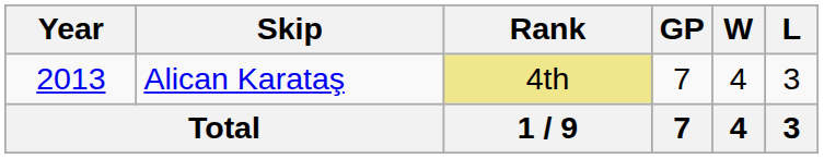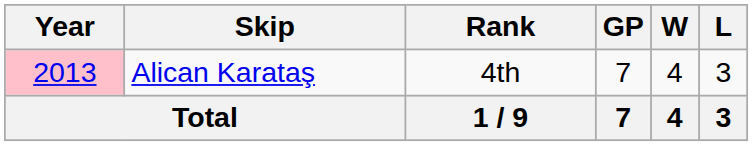Alican Karataş | Year: no background -> pink background
Alican Karataş | Rank: khaki background -> no background
